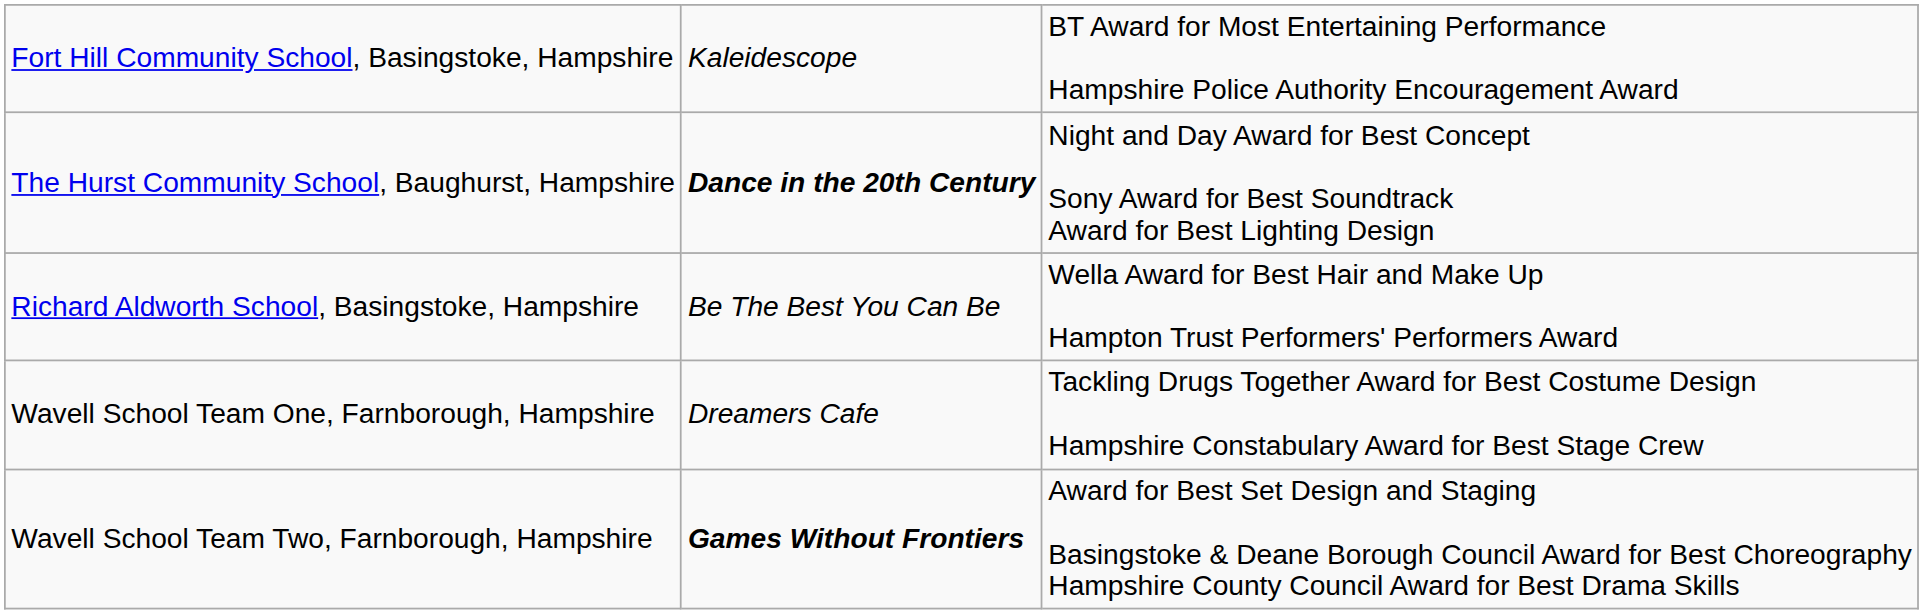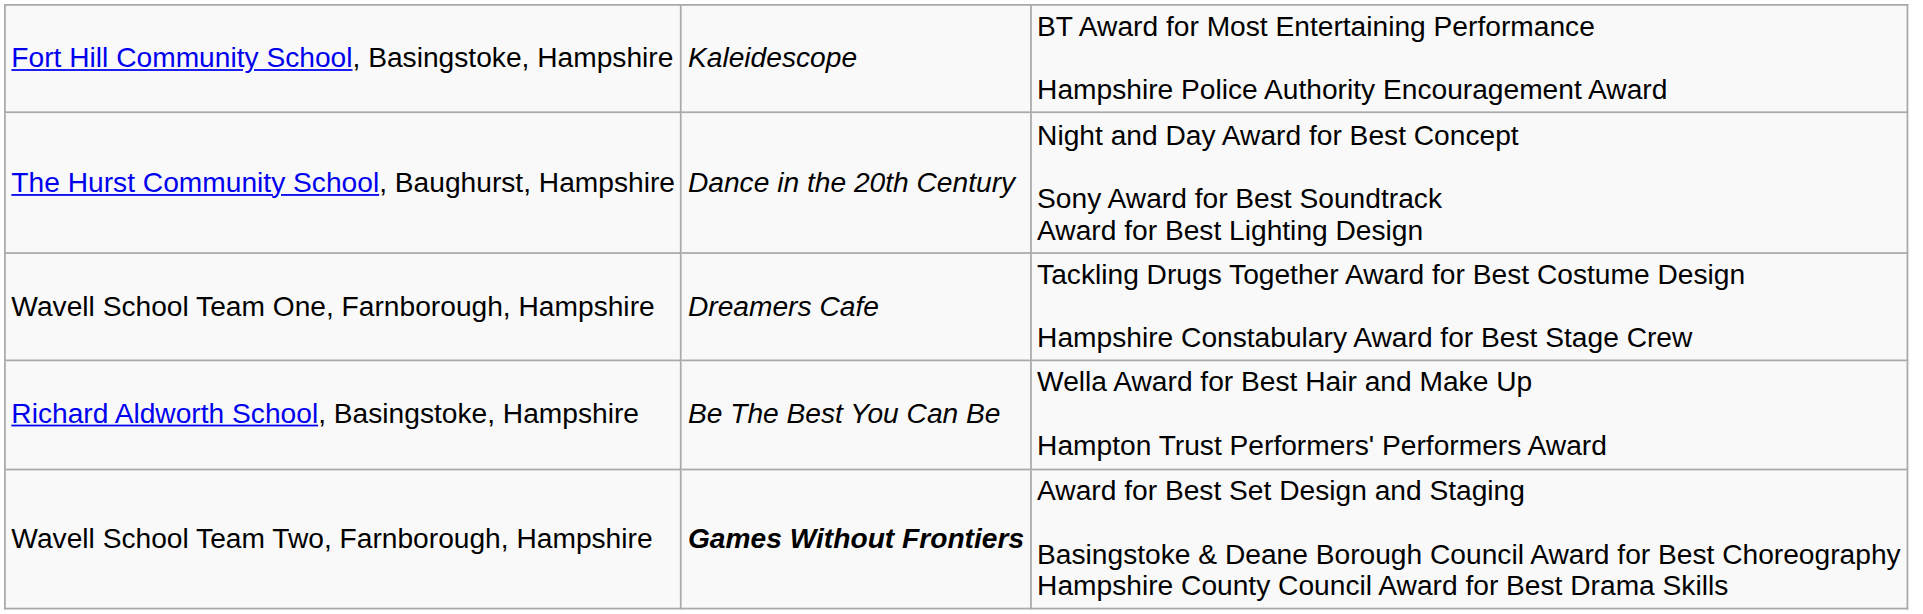The Hurst Community School, Baughurst, Hampshire | column 2: bold -> normal
rows swapped: Richard Aldworth School, Basingstoke, Hampshire <-> Wavell School Team One, Farnborough, Hampshire
